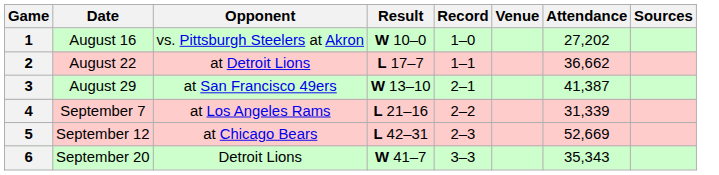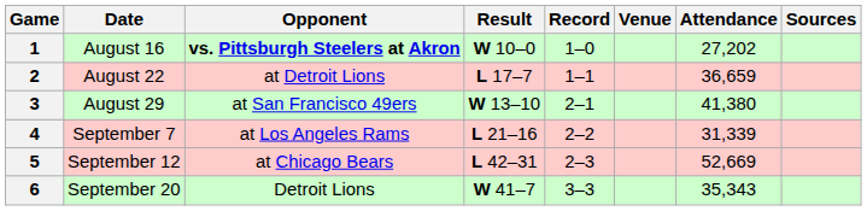1 | Opponent: normal -> bold
2 | Attendance: 36,662 -> 36,659
3 | Attendance: 41,387 -> 41,380
